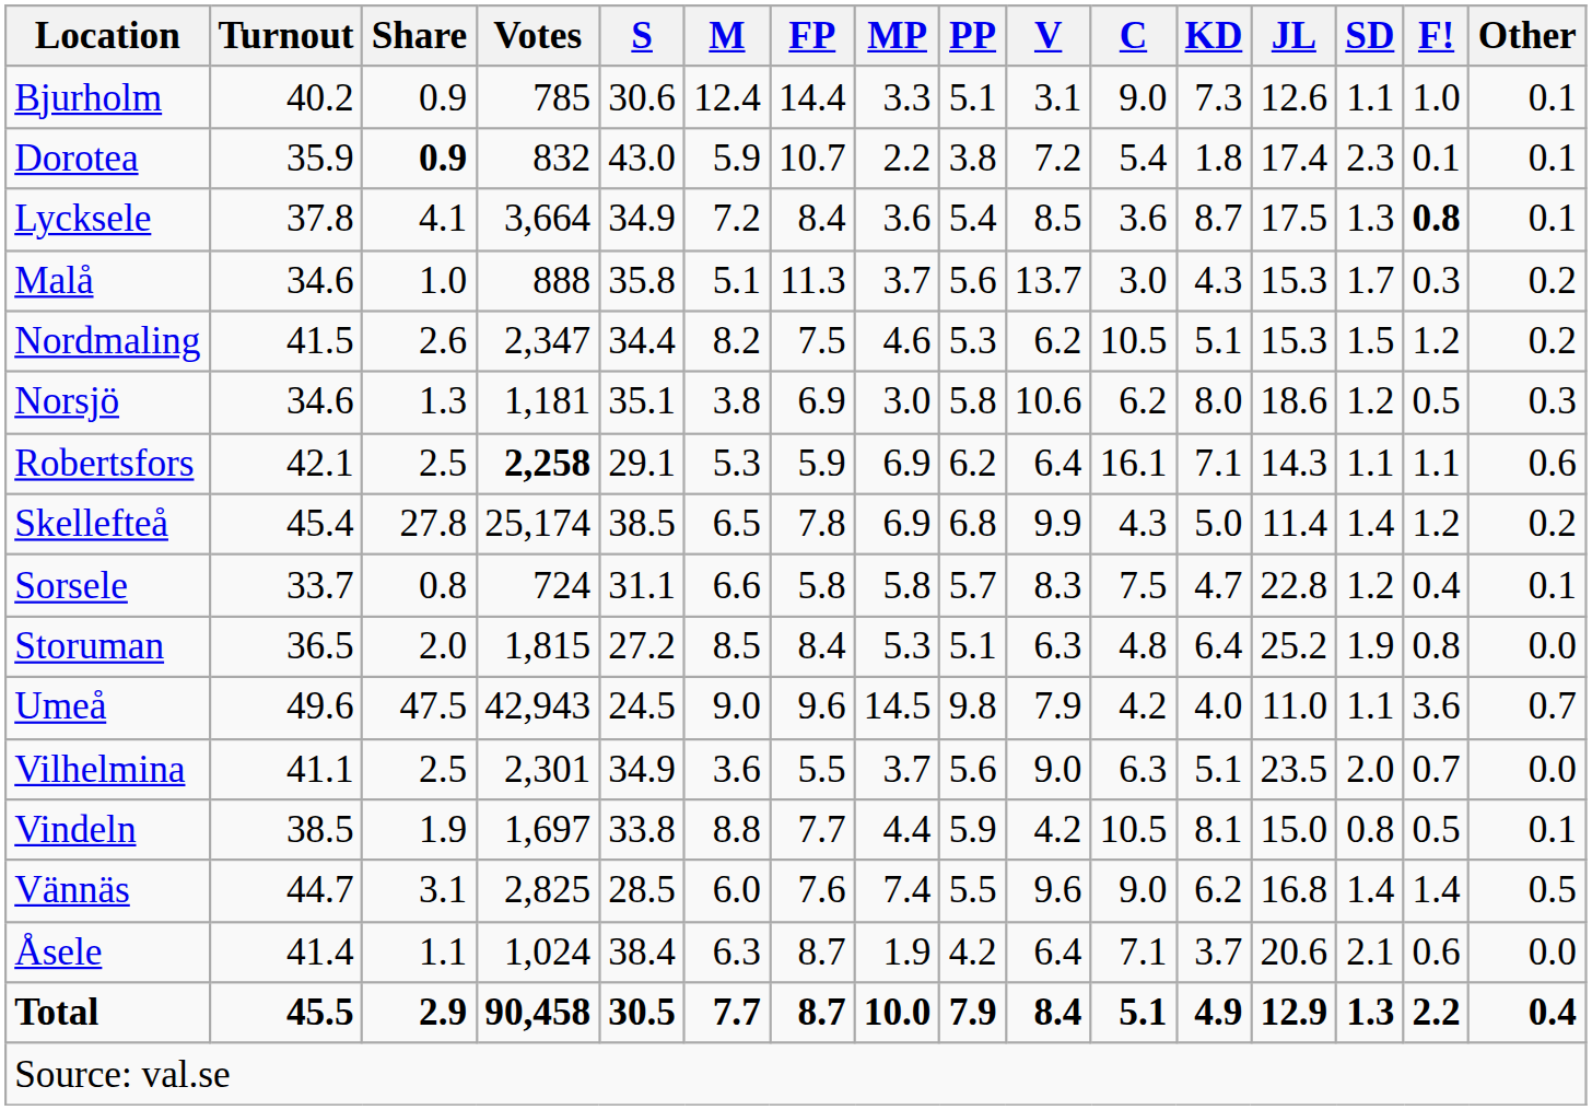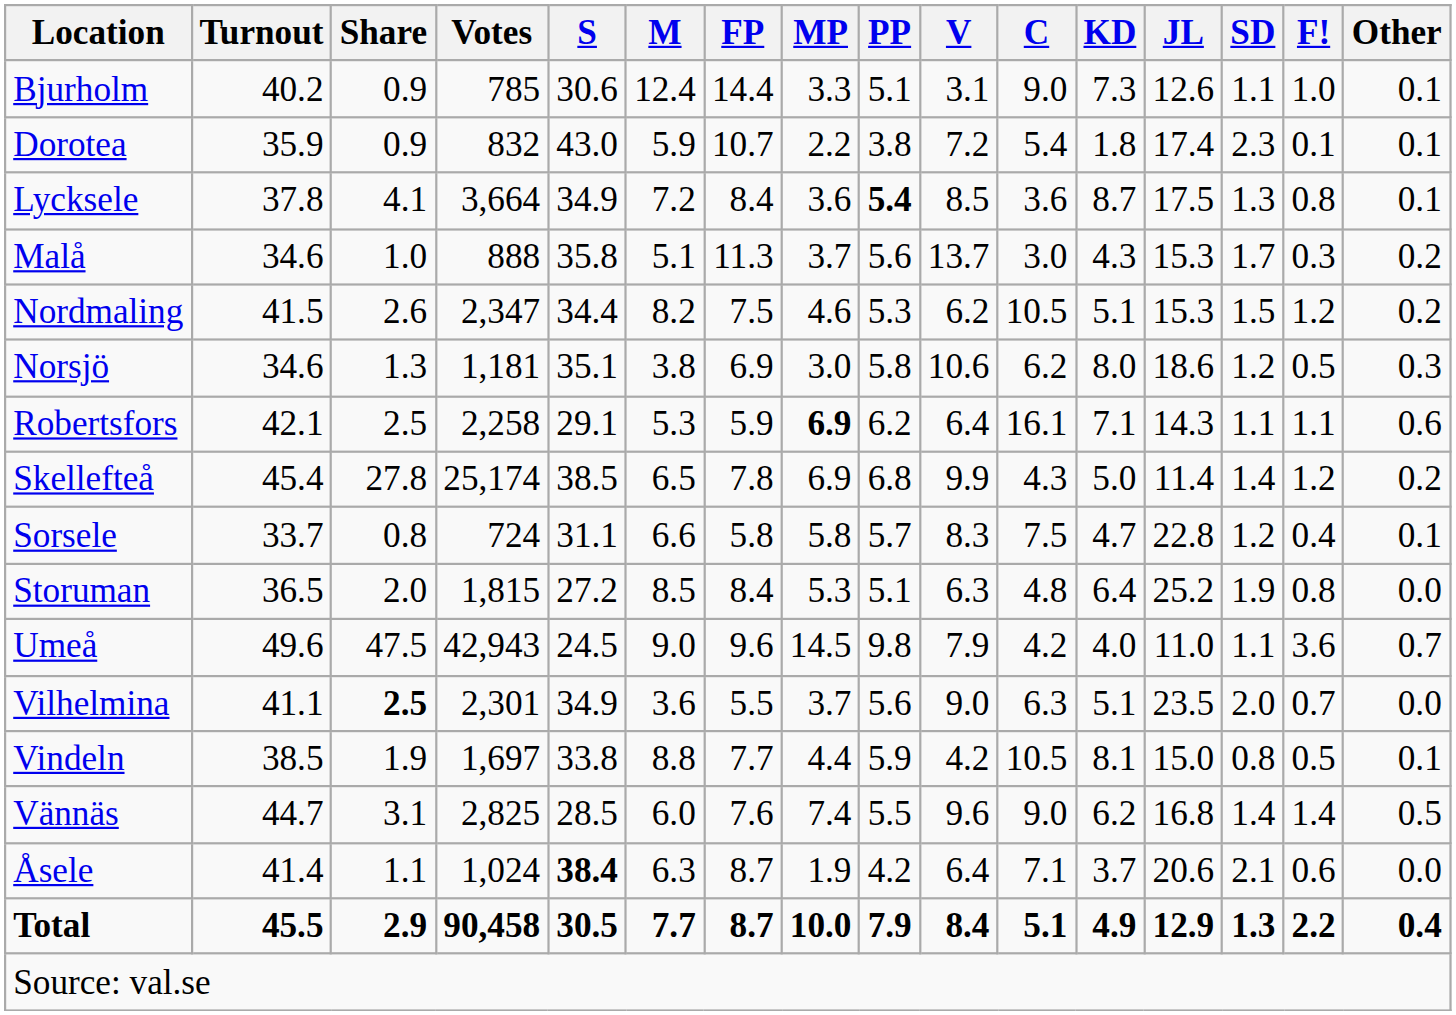Dorotea | Share: bold -> normal
Lycksele | PP: normal -> bold
Lycksele | F!: bold -> normal
Robertsfors | Votes: bold -> normal
Robertsfors | MP: normal -> bold
Vilhelmina | Share: normal -> bold
Åsele | S: normal -> bold
